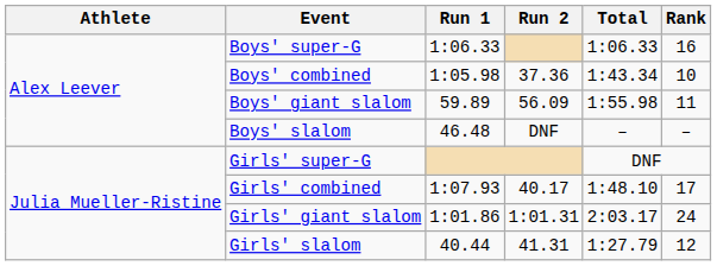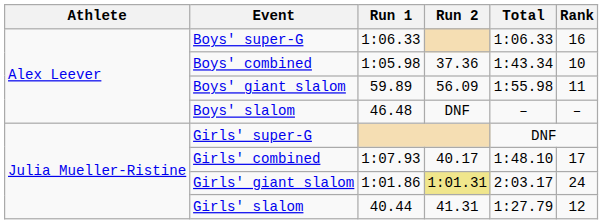Girls' giant slalom | Run 2: no background -> khaki background
